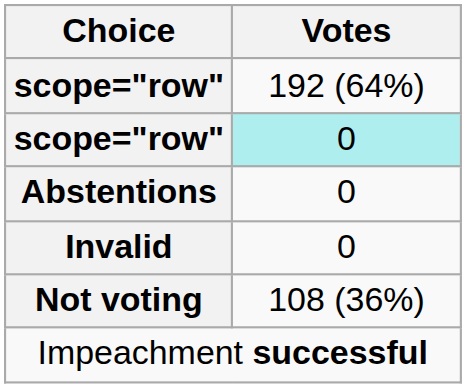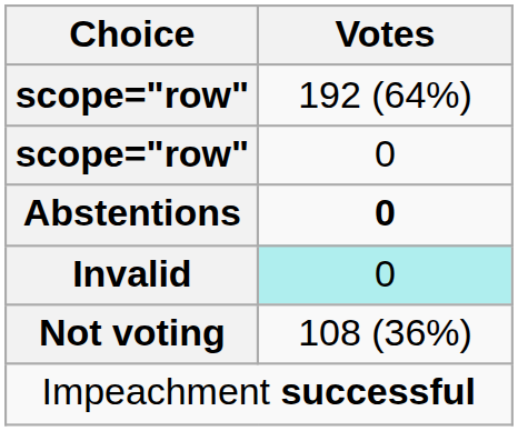row 3 | Votes: paleturquoise background -> no background
row 4 | Votes: normal -> bold
row 5 | Votes: no background -> paleturquoise background
